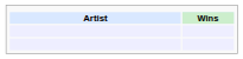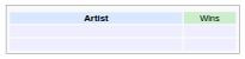Artist | column 2: bold -> normal
